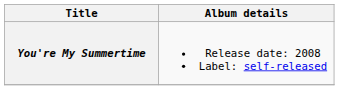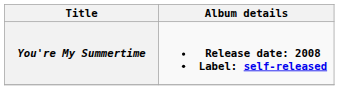You're My Summertime | Album details: normal -> bold
